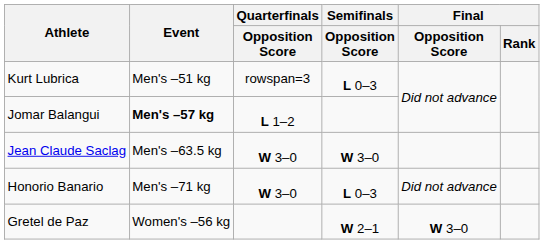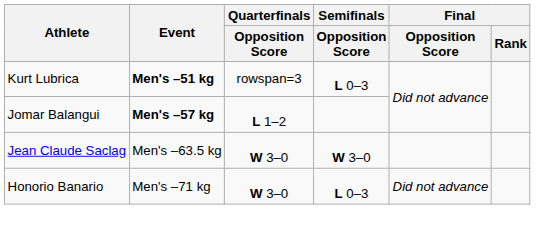Kurt Lubrica | Event: normal -> bold
- row: Gretel de Paz | Women's –56 kg | W 2–1 | W 3–0
